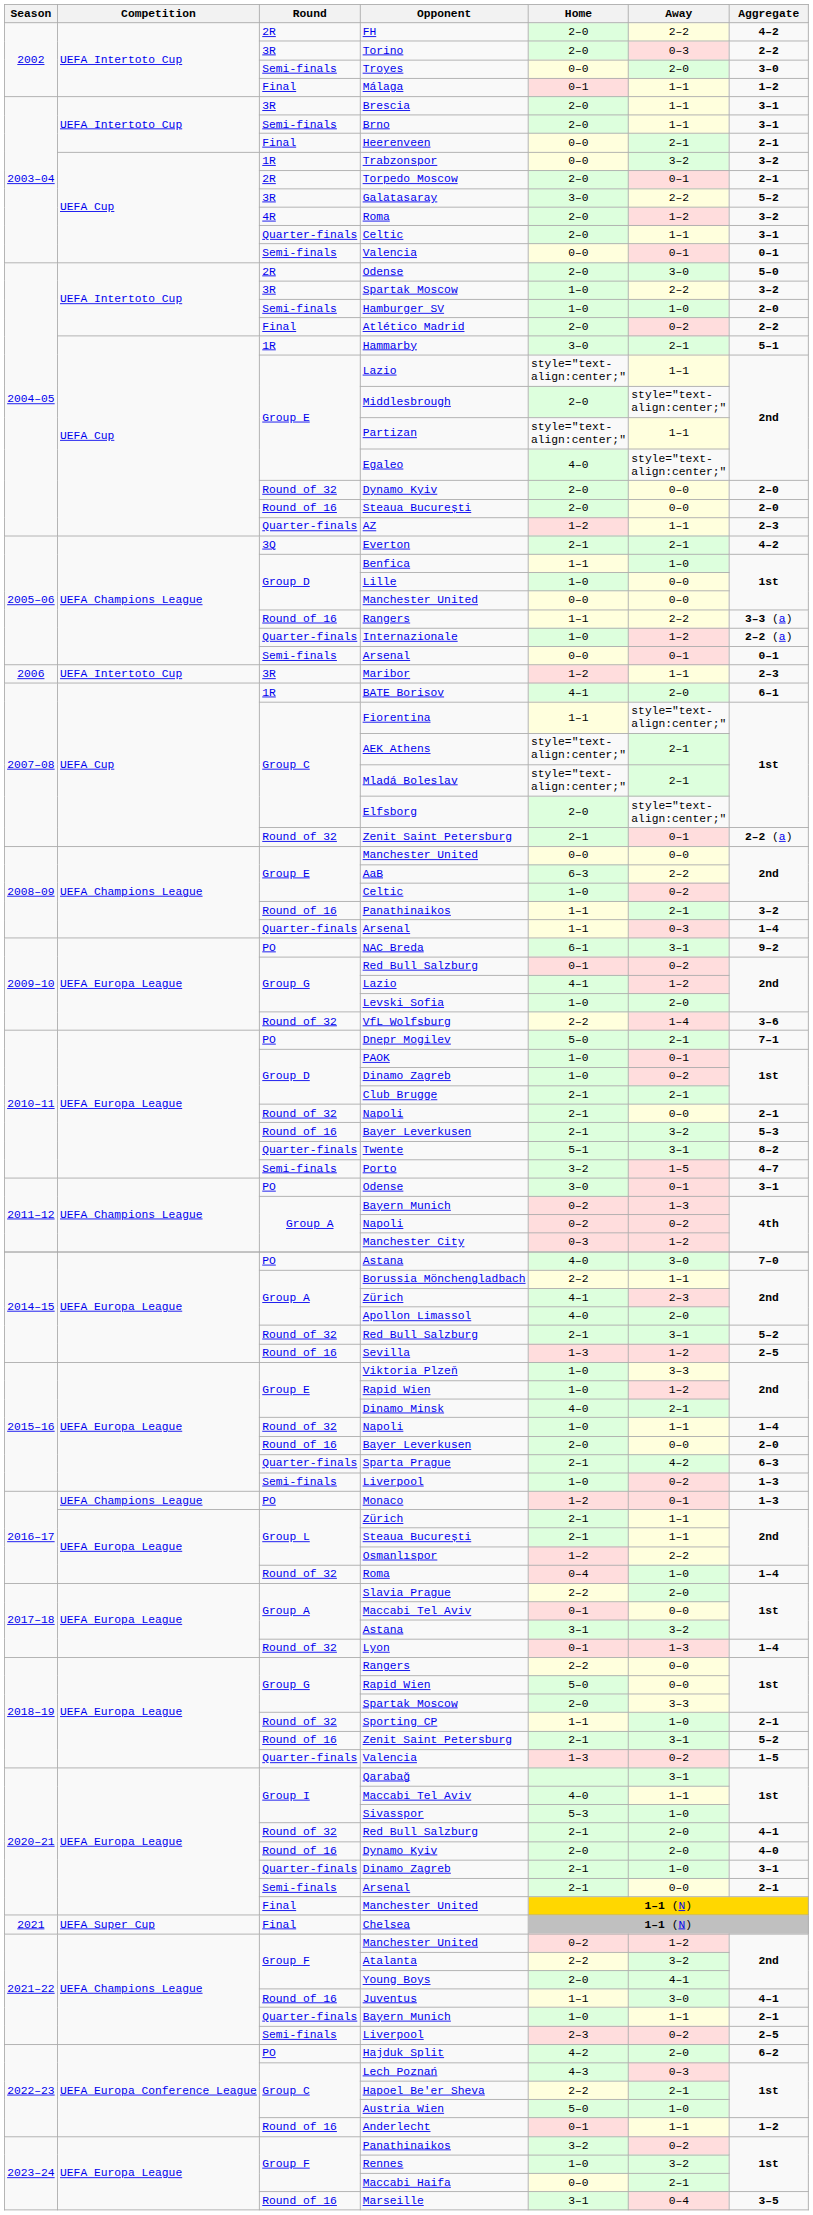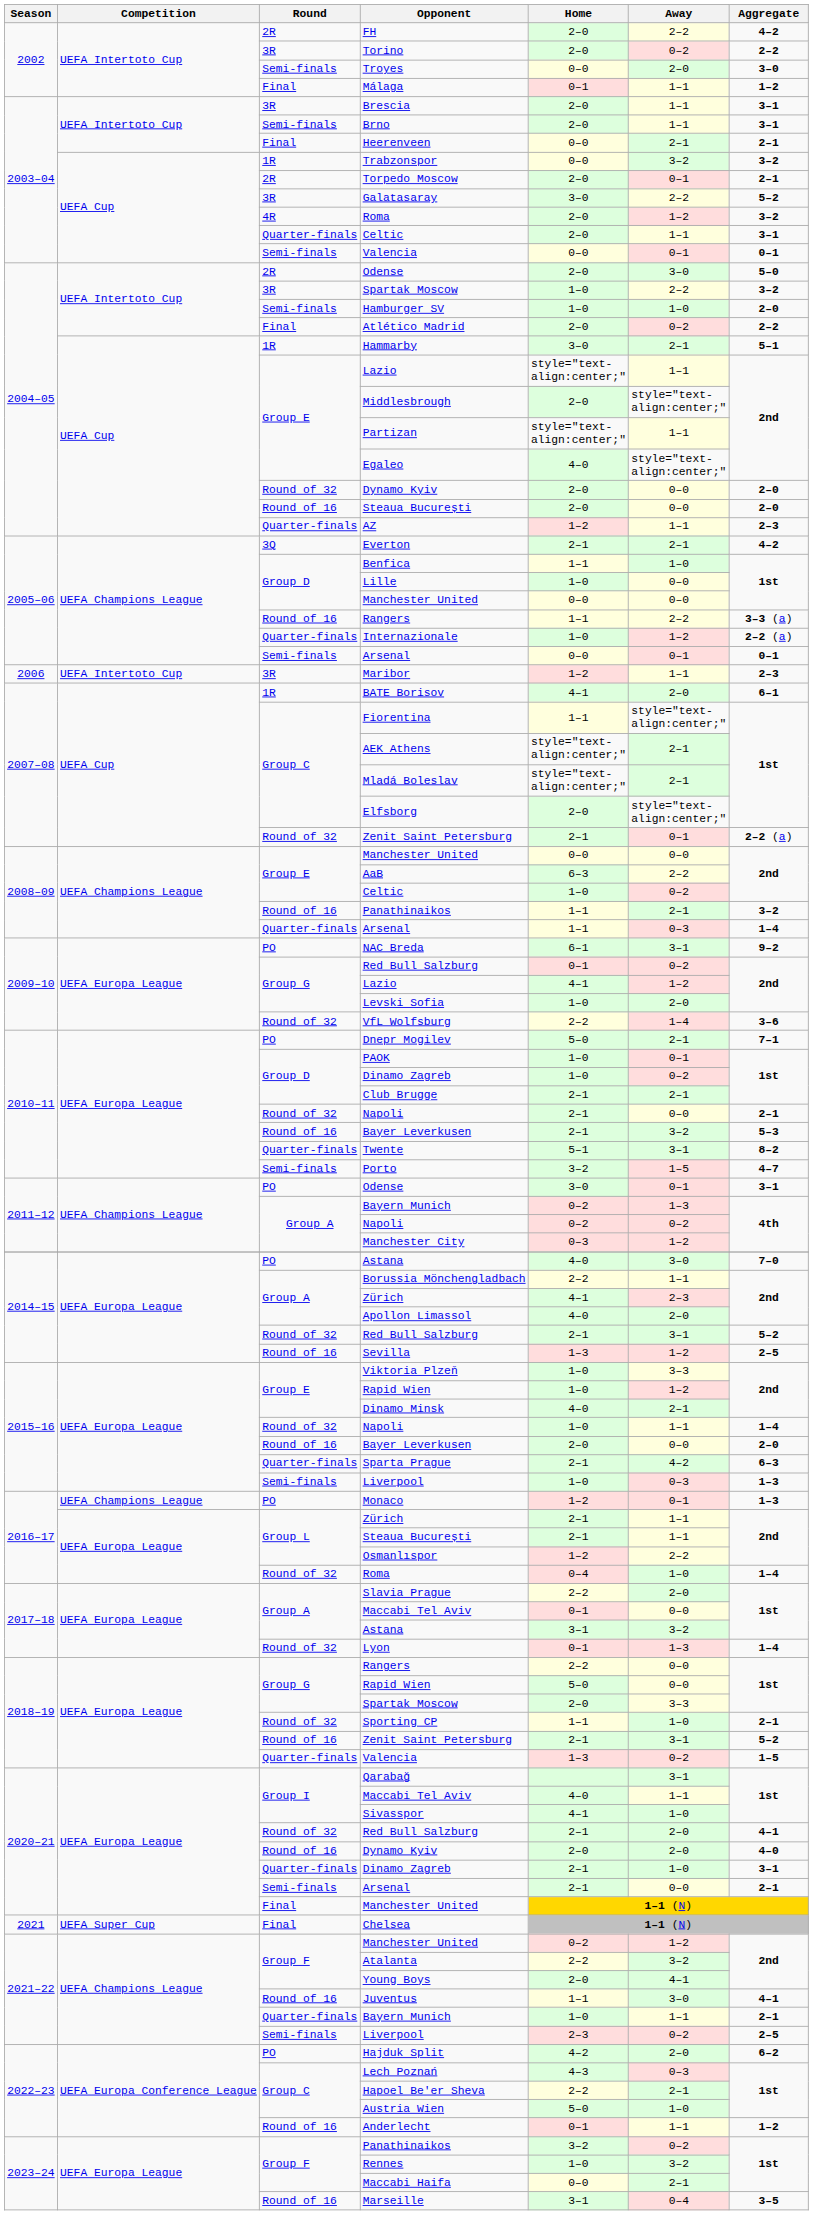Torino | Away: 0–3 -> 0–2
2015–16 / Liverpool | Away: 0–2 -> 0–3
Sivasspor | Home: 5–3 -> 4–1
